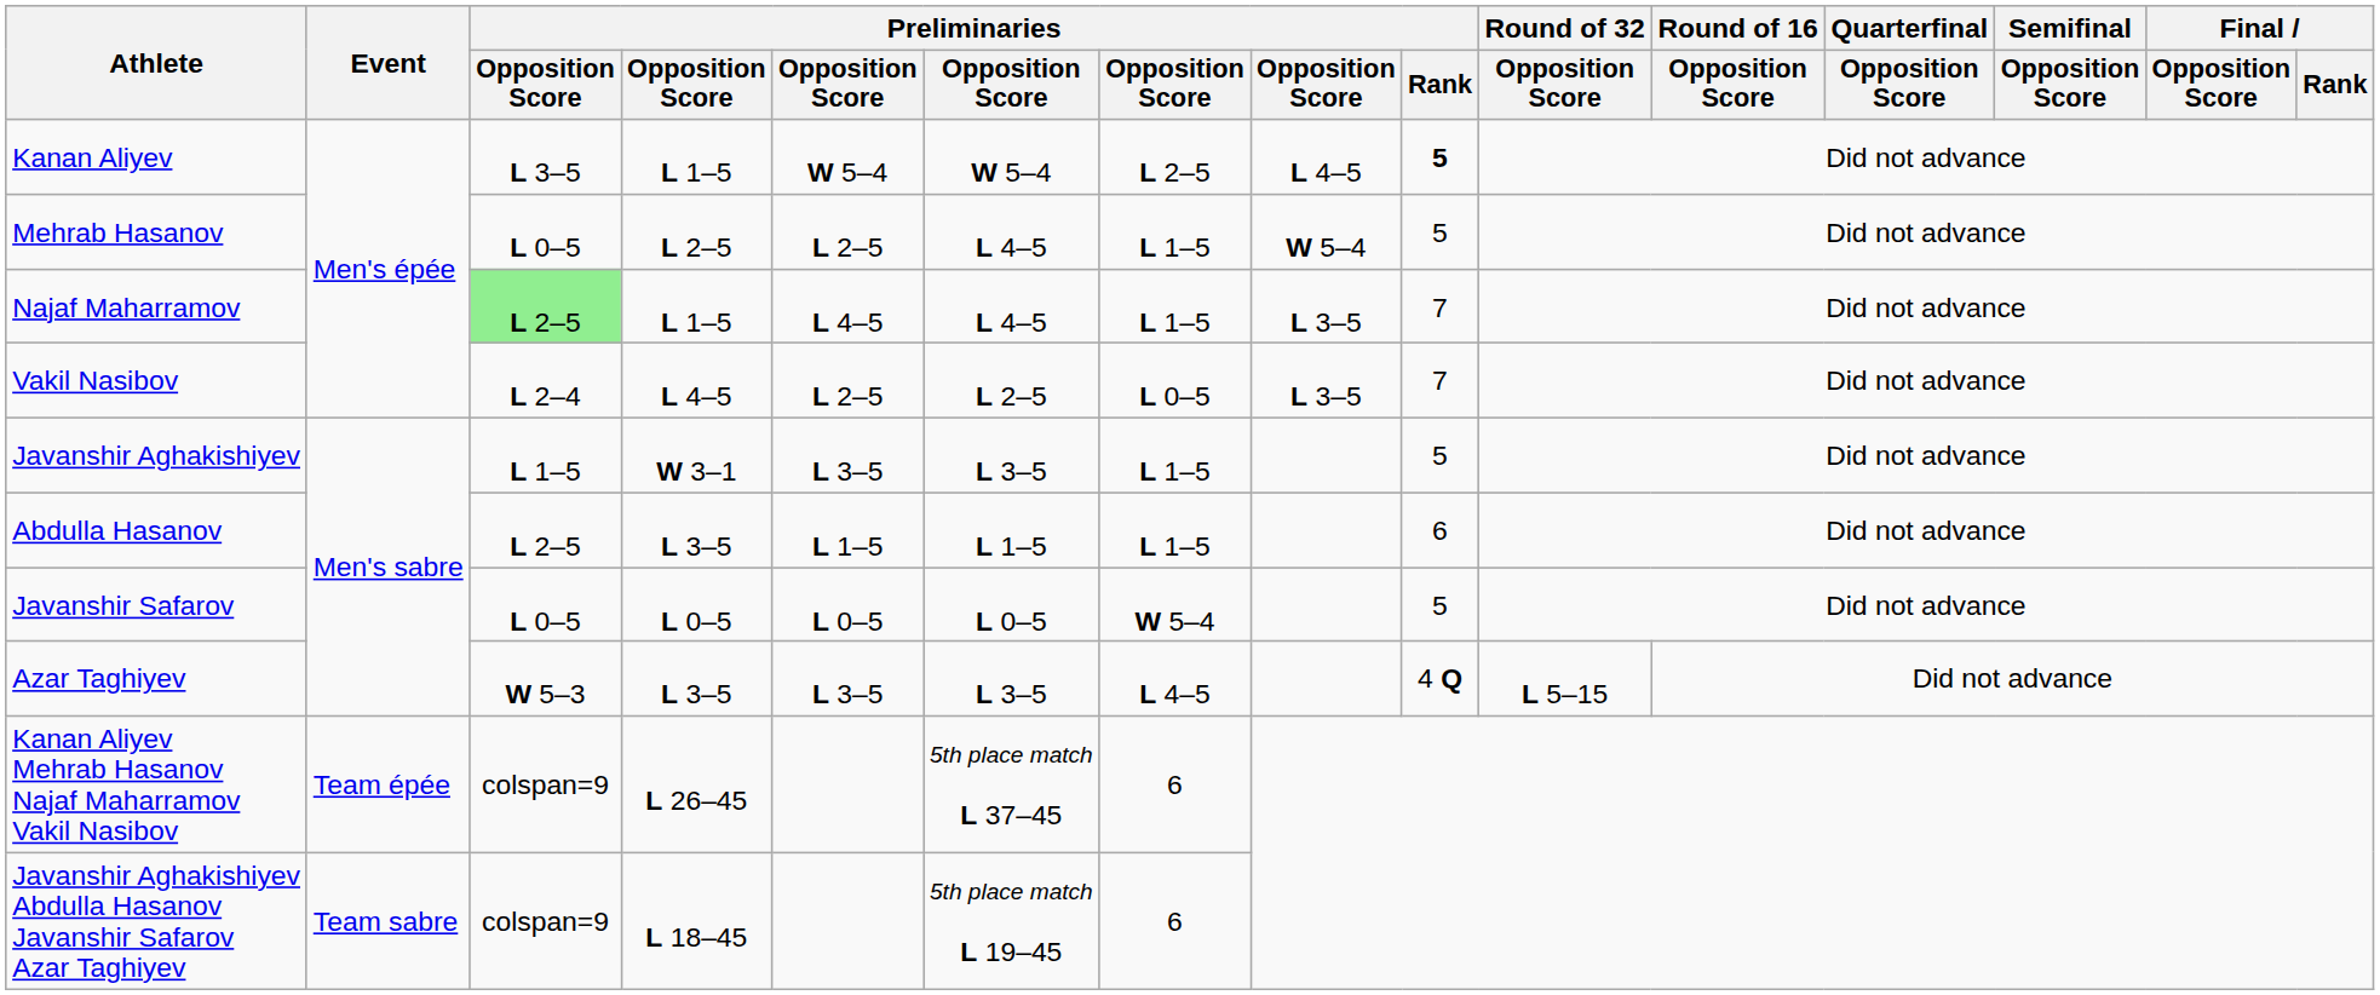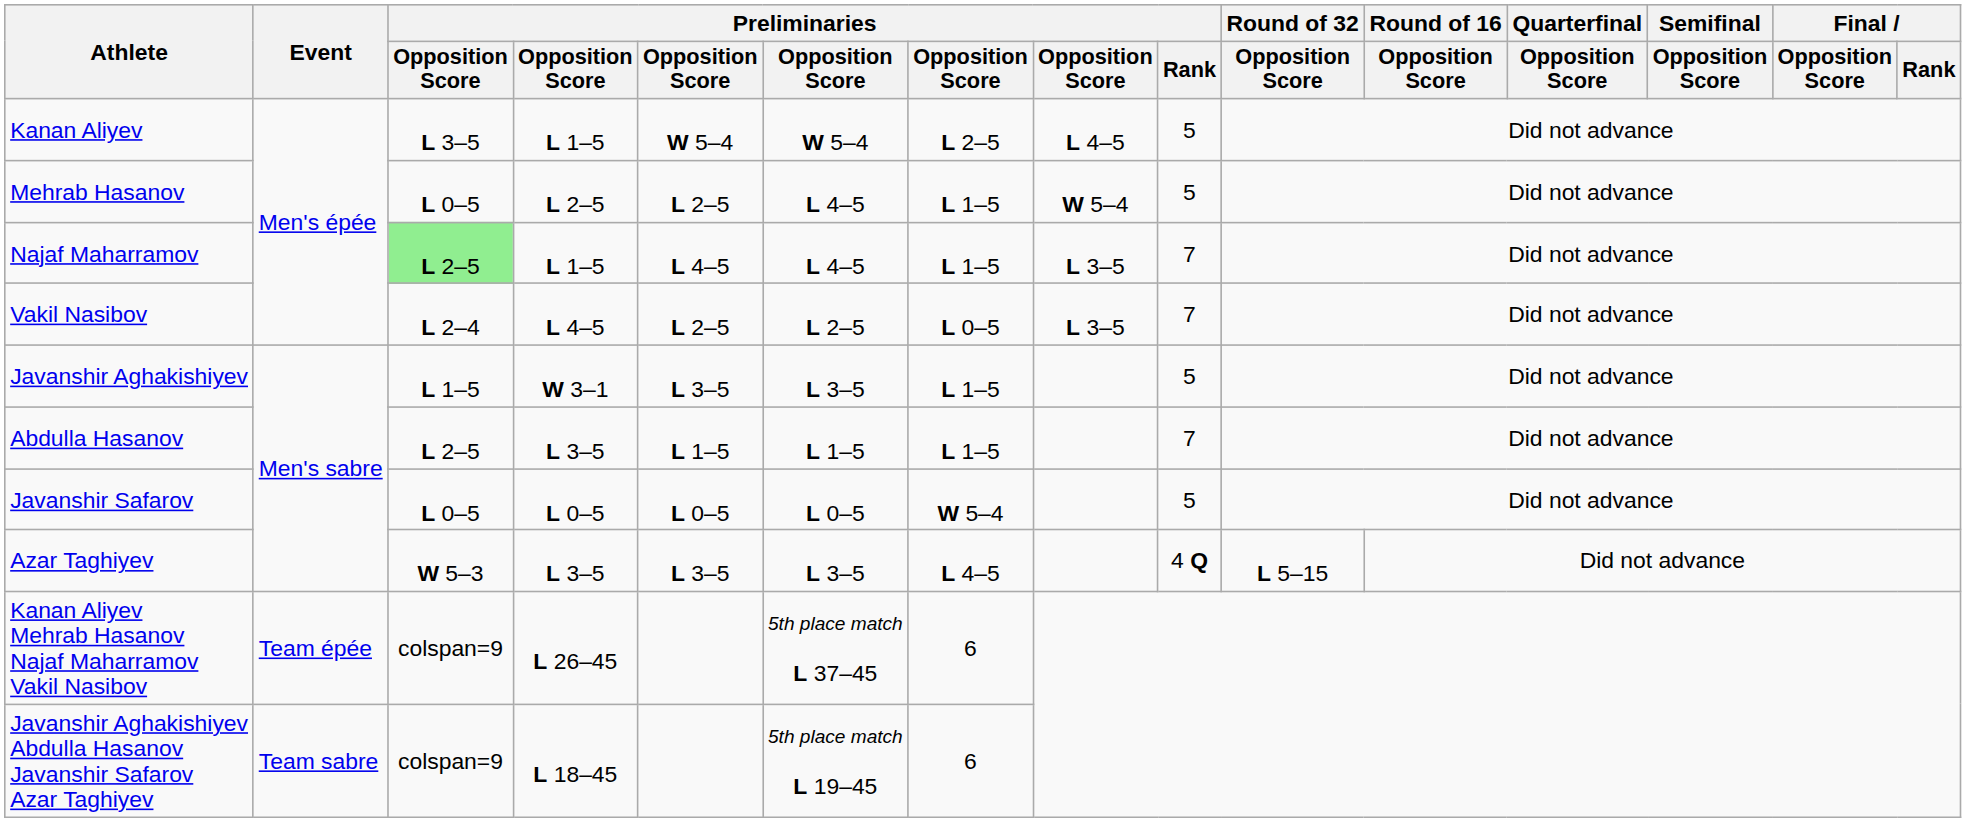Kanan Aliyev | Preliminaries / Rank: bold -> normal
Abdulla Hasanov | Preliminaries / Rank: 6 -> 7
